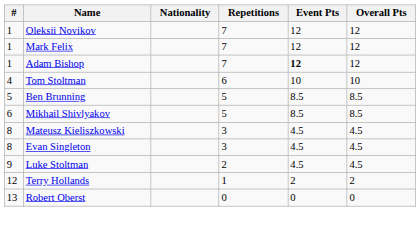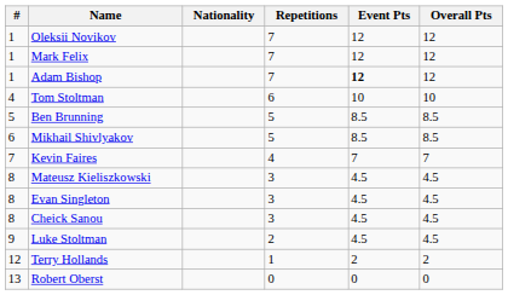+ row: 7 | Kevin Faires | 4 | 7 | 7
+ row: 8 | Cheick Sanou | 3 | 4.5 | 4.5
